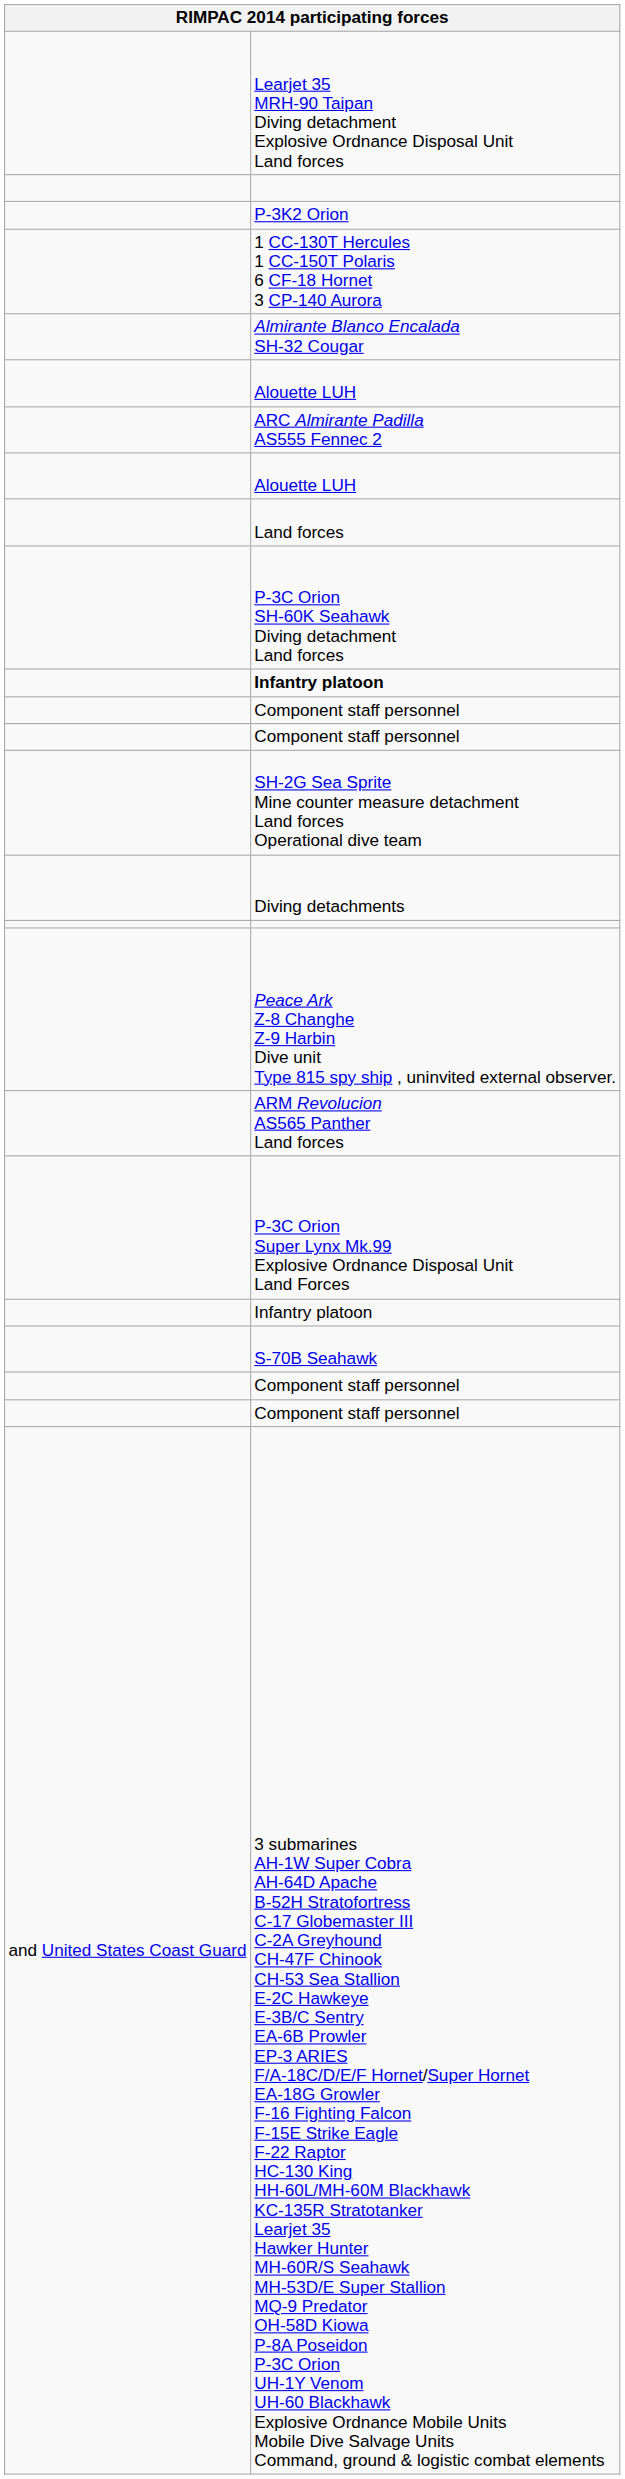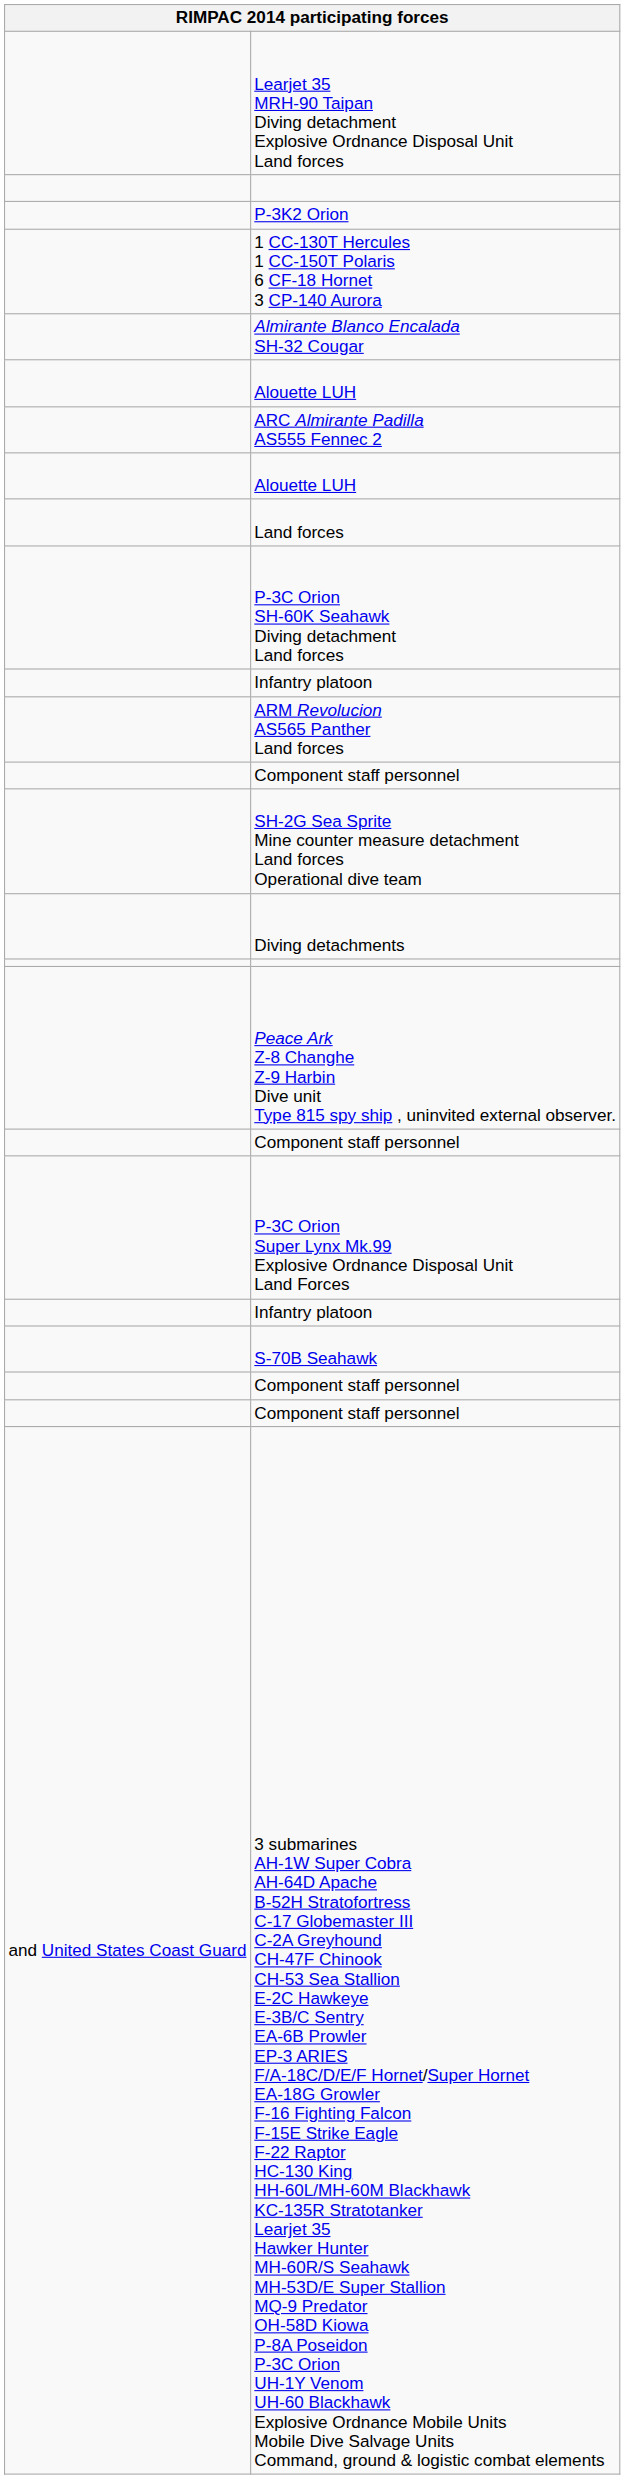row 12 | column 2: bold -> normal
row 13 | column 2: Component staff personnel -> ARM Revolucion AS565 Panther Land forces
row 19 | column 2: ARM Revolucion AS565 Panther Land forces -> Component staff personnel
